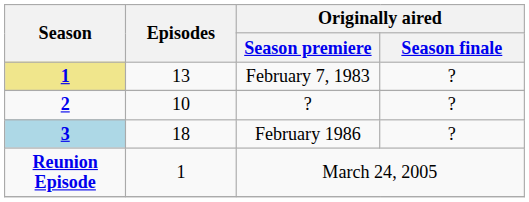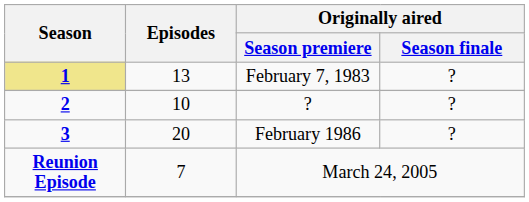February 1986 | Season: lightblue background -> no background
February 1986 | Episodes: 18 -> 20
March 24, 2005 | Episodes: 1 -> 7
